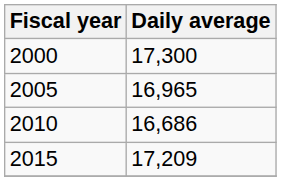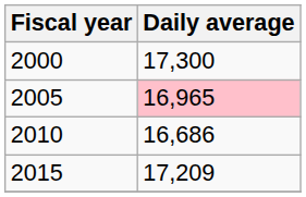2005 | Daily average: no background -> pink background
